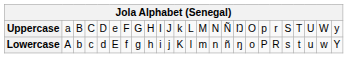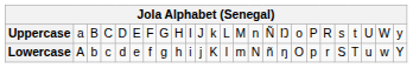Uppercase | column 6: e -> E
Uppercase | column 15: N -> n
Uppercase | column 18: O -> o
Uppercase | column 19: p -> P
Uppercase | column 20: r -> R
Uppercase | column 21: S -> s
Uppercase | column 22: T -> t
Lowercase | column 6: E -> e
Lowercase | column 15: n -> N
Lowercase | column 18: o -> O
Lowercase | column 19: P -> p
Lowercase | column 20: R -> r
Lowercase | column 21: s -> S
Lowercase | column 22: t -> T
